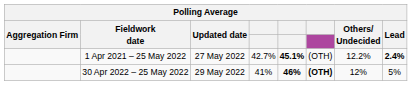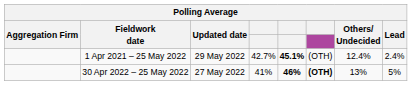1 Apr 2021 – 25 May 2022 | Updated date: 27 May 2022 -> 29 May 2022
1 Apr 2021 – 25 May 2022 | Others/ Undecided: 12.2% -> 12.4%
1 Apr 2021 – 25 May 2022 | Lead: bold -> normal
30 Apr 2022 – 25 May 2022 | Updated date: 29 May 2022 -> 27 May 2022
30 Apr 2022 – 25 May 2022 | Others/ Undecided: 12% -> 13%
